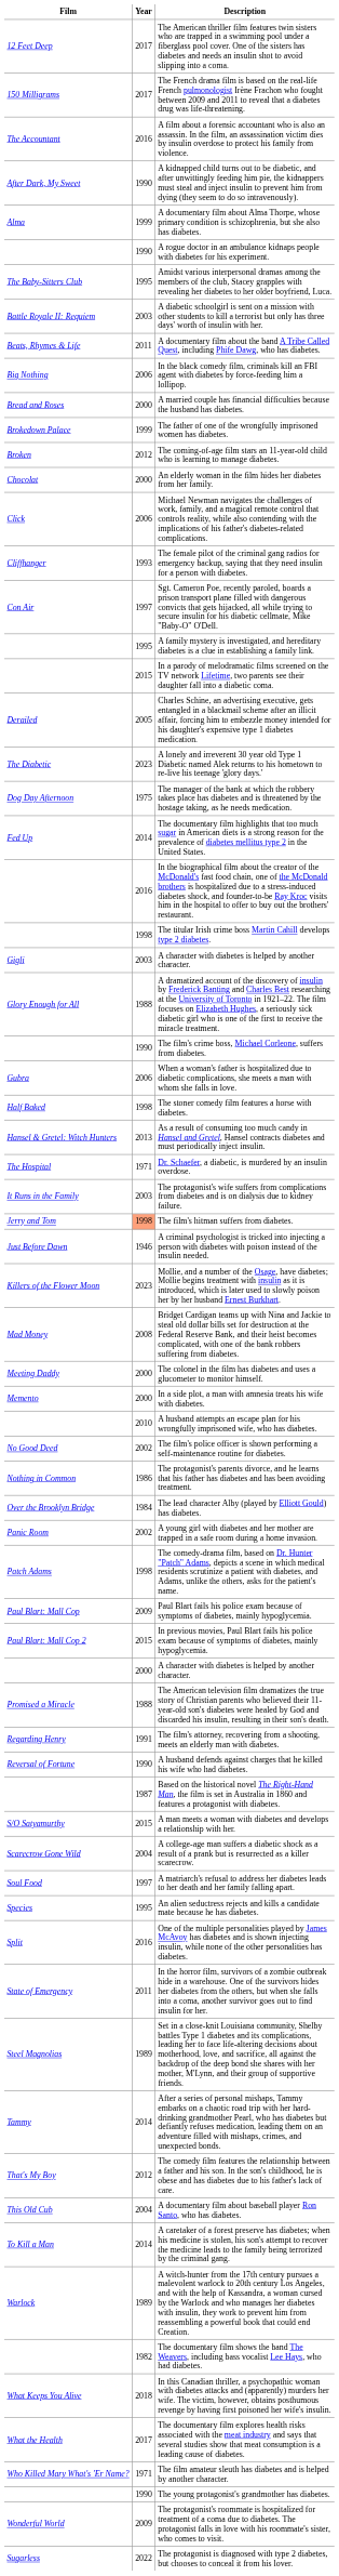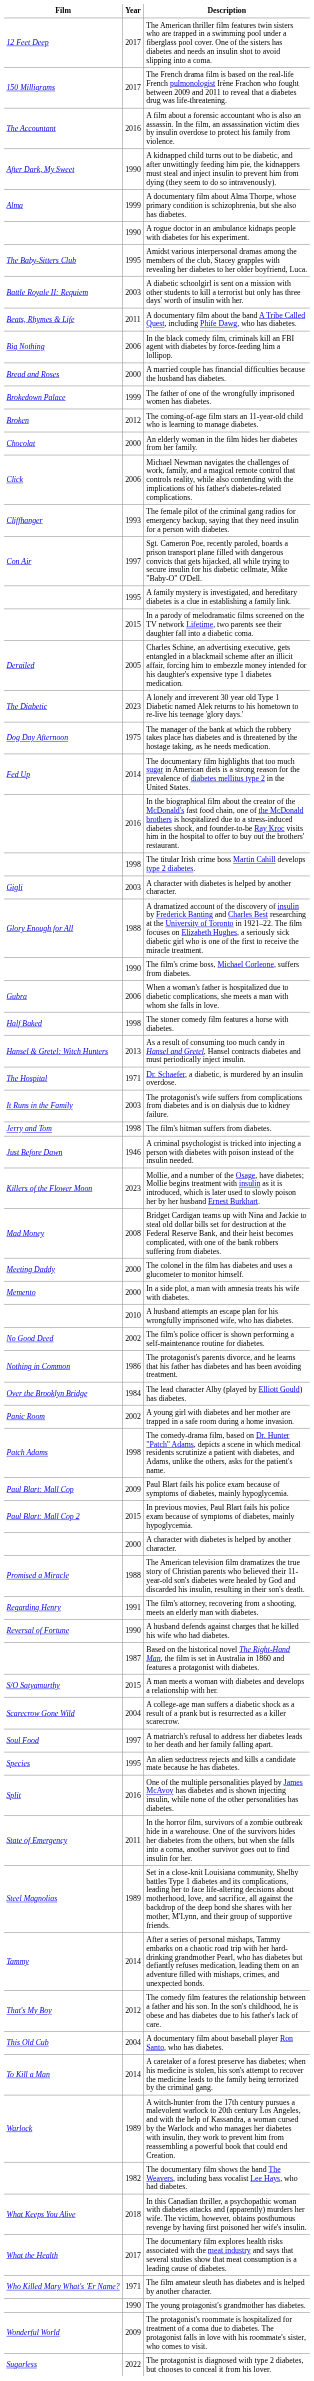The film's hitman suffers from diabetes. | Year: lightsalmon background -> no background
